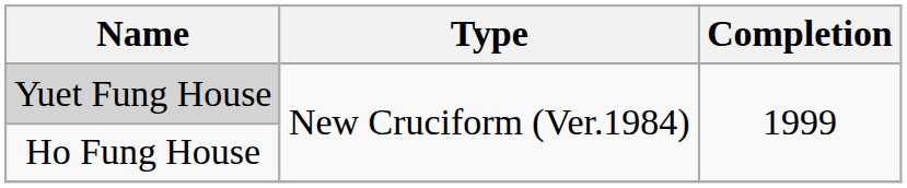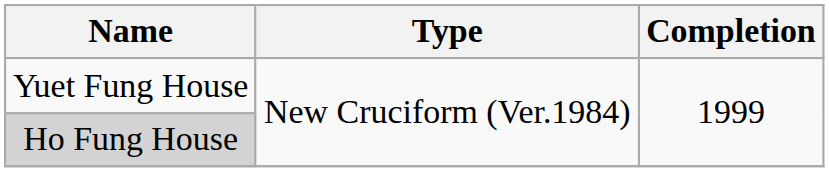Yuet Fung House | Name: lightgrey background -> no background
Ho Fung House | Name: no background -> lightgrey background
